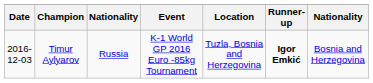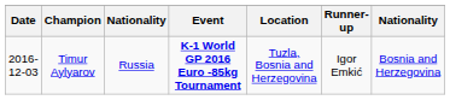Timur Aylyarov | Event: normal -> bold
Timur Aylyarov | Runner-up: bold -> normal
